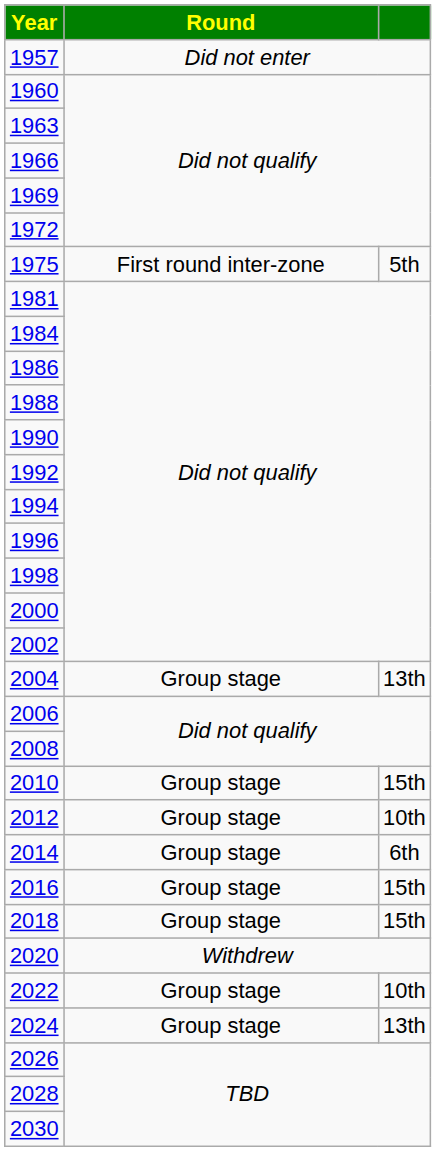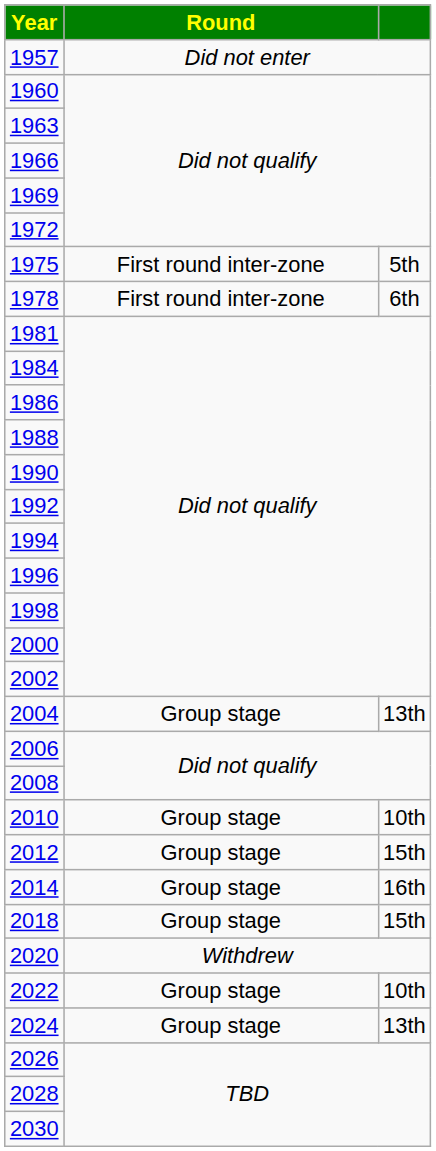+ row: 1978 | First round inter-zone | 6th
2010 | column 3: 15th -> 10th
2012 | column 3: 10th -> 15th
2014 | column 3: 6th -> 16th
- row: 2016 | Group stage | 15th
